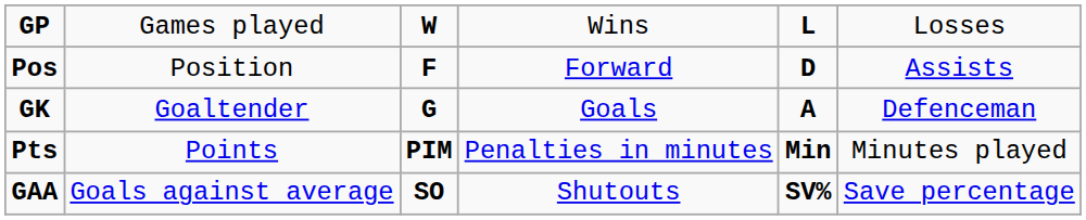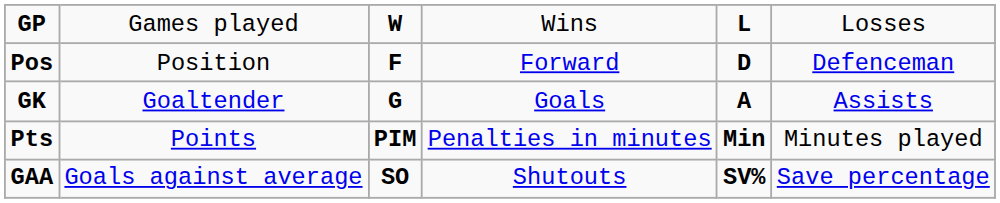Pos | column 6: Assists -> Defenceman
GK | column 6: Defenceman -> Assists
